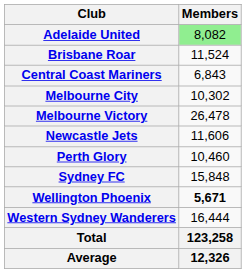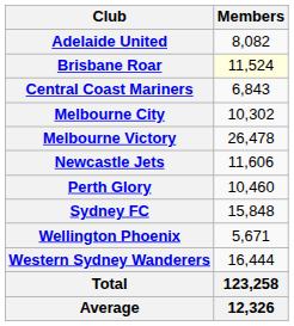Adelaide United | Members: lightgreen background -> no background
Brisbane Roar | Members: no background -> lightyellow background
Wellington Phoenix | Members: bold -> normal
